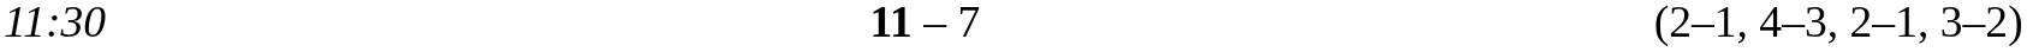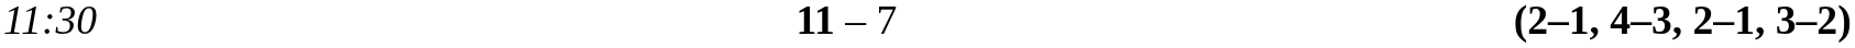11:30 | column 3: normal -> bold
